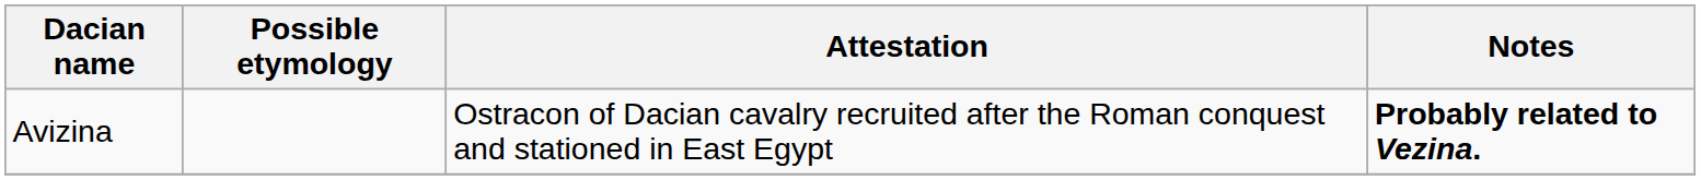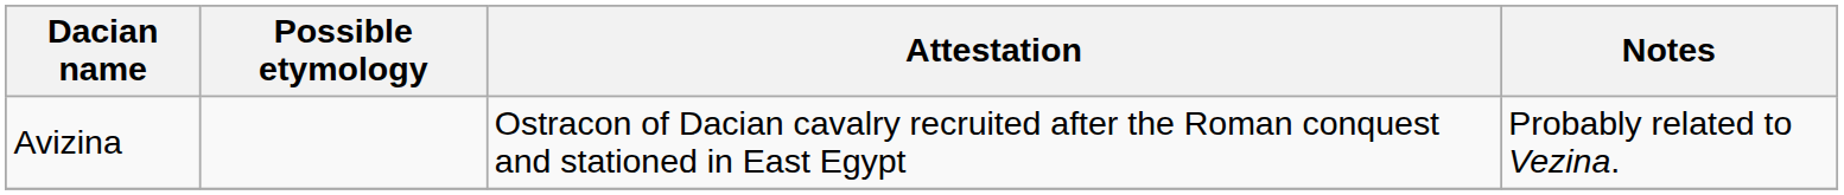Avizina | Notes: bold -> normal
